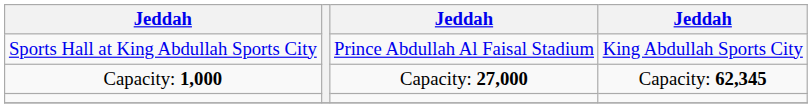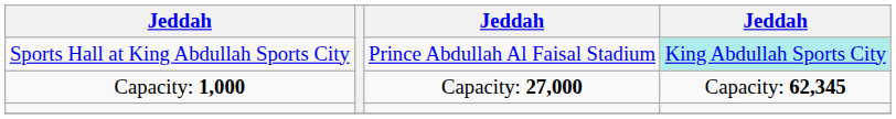Sports Hall at King Abdullah Sports City | column 4: no background -> paleturquoise background
